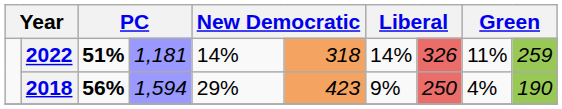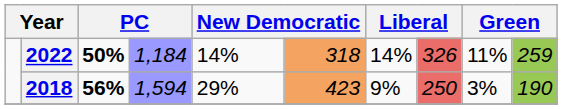2022 | column 3: 51% -> 50%
2022 | column 4: 1,181 -> 1,184
2018 | column 9: 4% -> 3%
